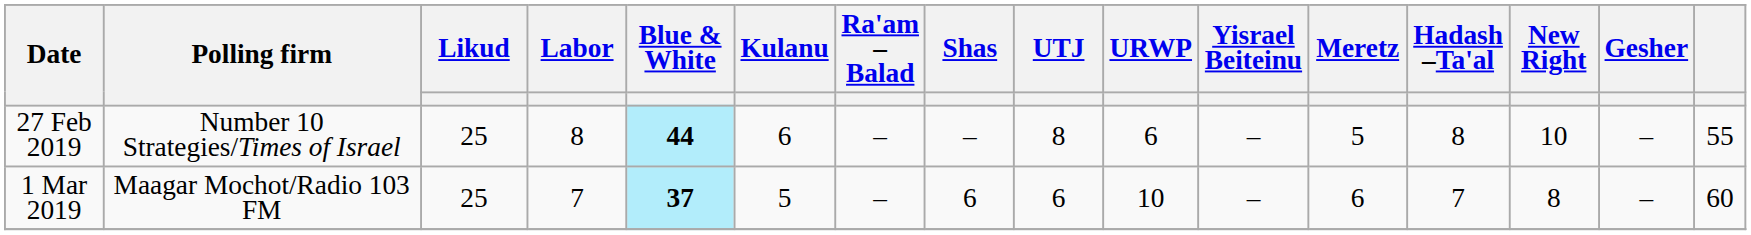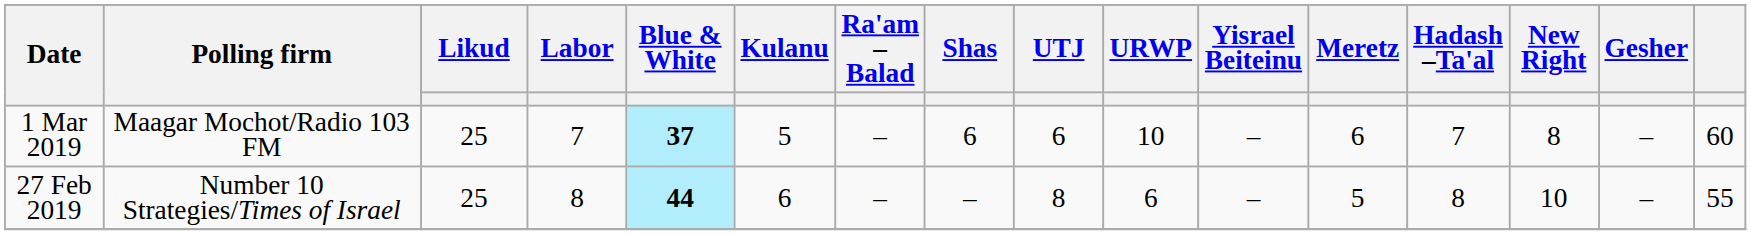rows swapped: 1 Mar 2019 <-> 27 Feb 2019
